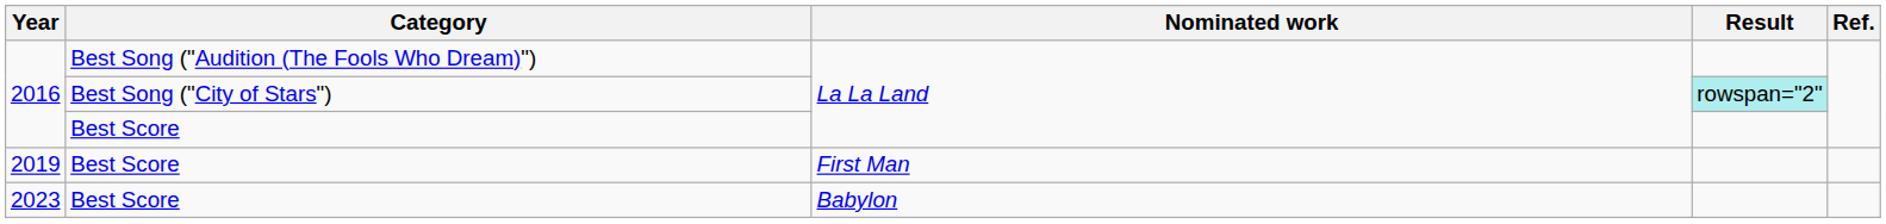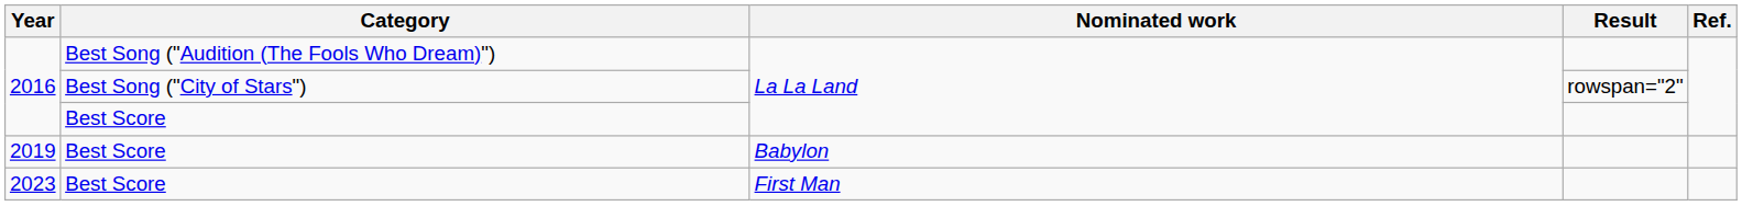2016 / Best Song ("City of Stars") | Result: paleturquoise background -> no background
2019 | Nominated work: First Man -> Babylon
2023 | Nominated work: Babylon -> First Man
